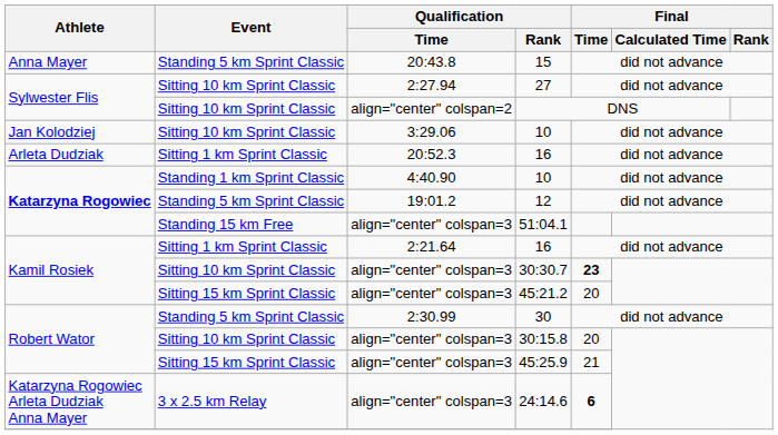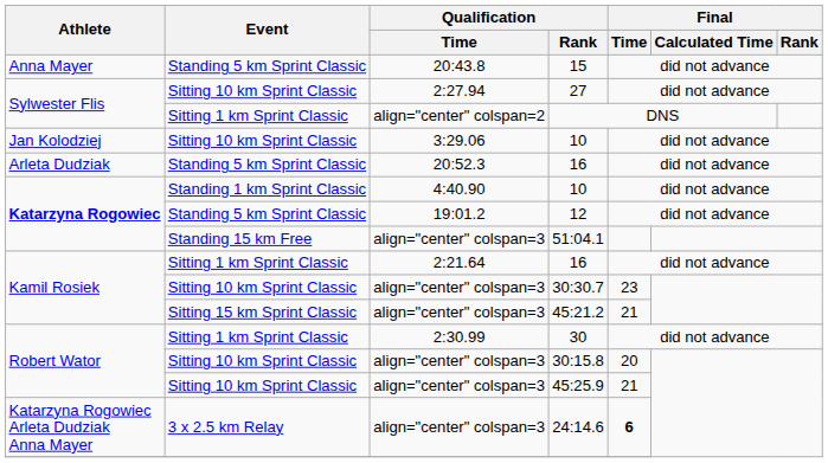DNS | Event: Sitting 10 km Sprint Classic -> Sitting 1 km Sprint Classic
20:52.3 / 16 | Event: Sitting 1 km Sprint Classic -> Standing 5 km Sprint Classic
30:30.7 | Final / Time: bold -> normal
45:21.2 | Final / Time: 20 -> 21
30 | Event: Standing 5 km Sprint Classic -> Sitting 1 km Sprint Classic
45:25.9 | Event: Sitting 15 km Sprint Classic -> Sitting 10 km Sprint Classic
